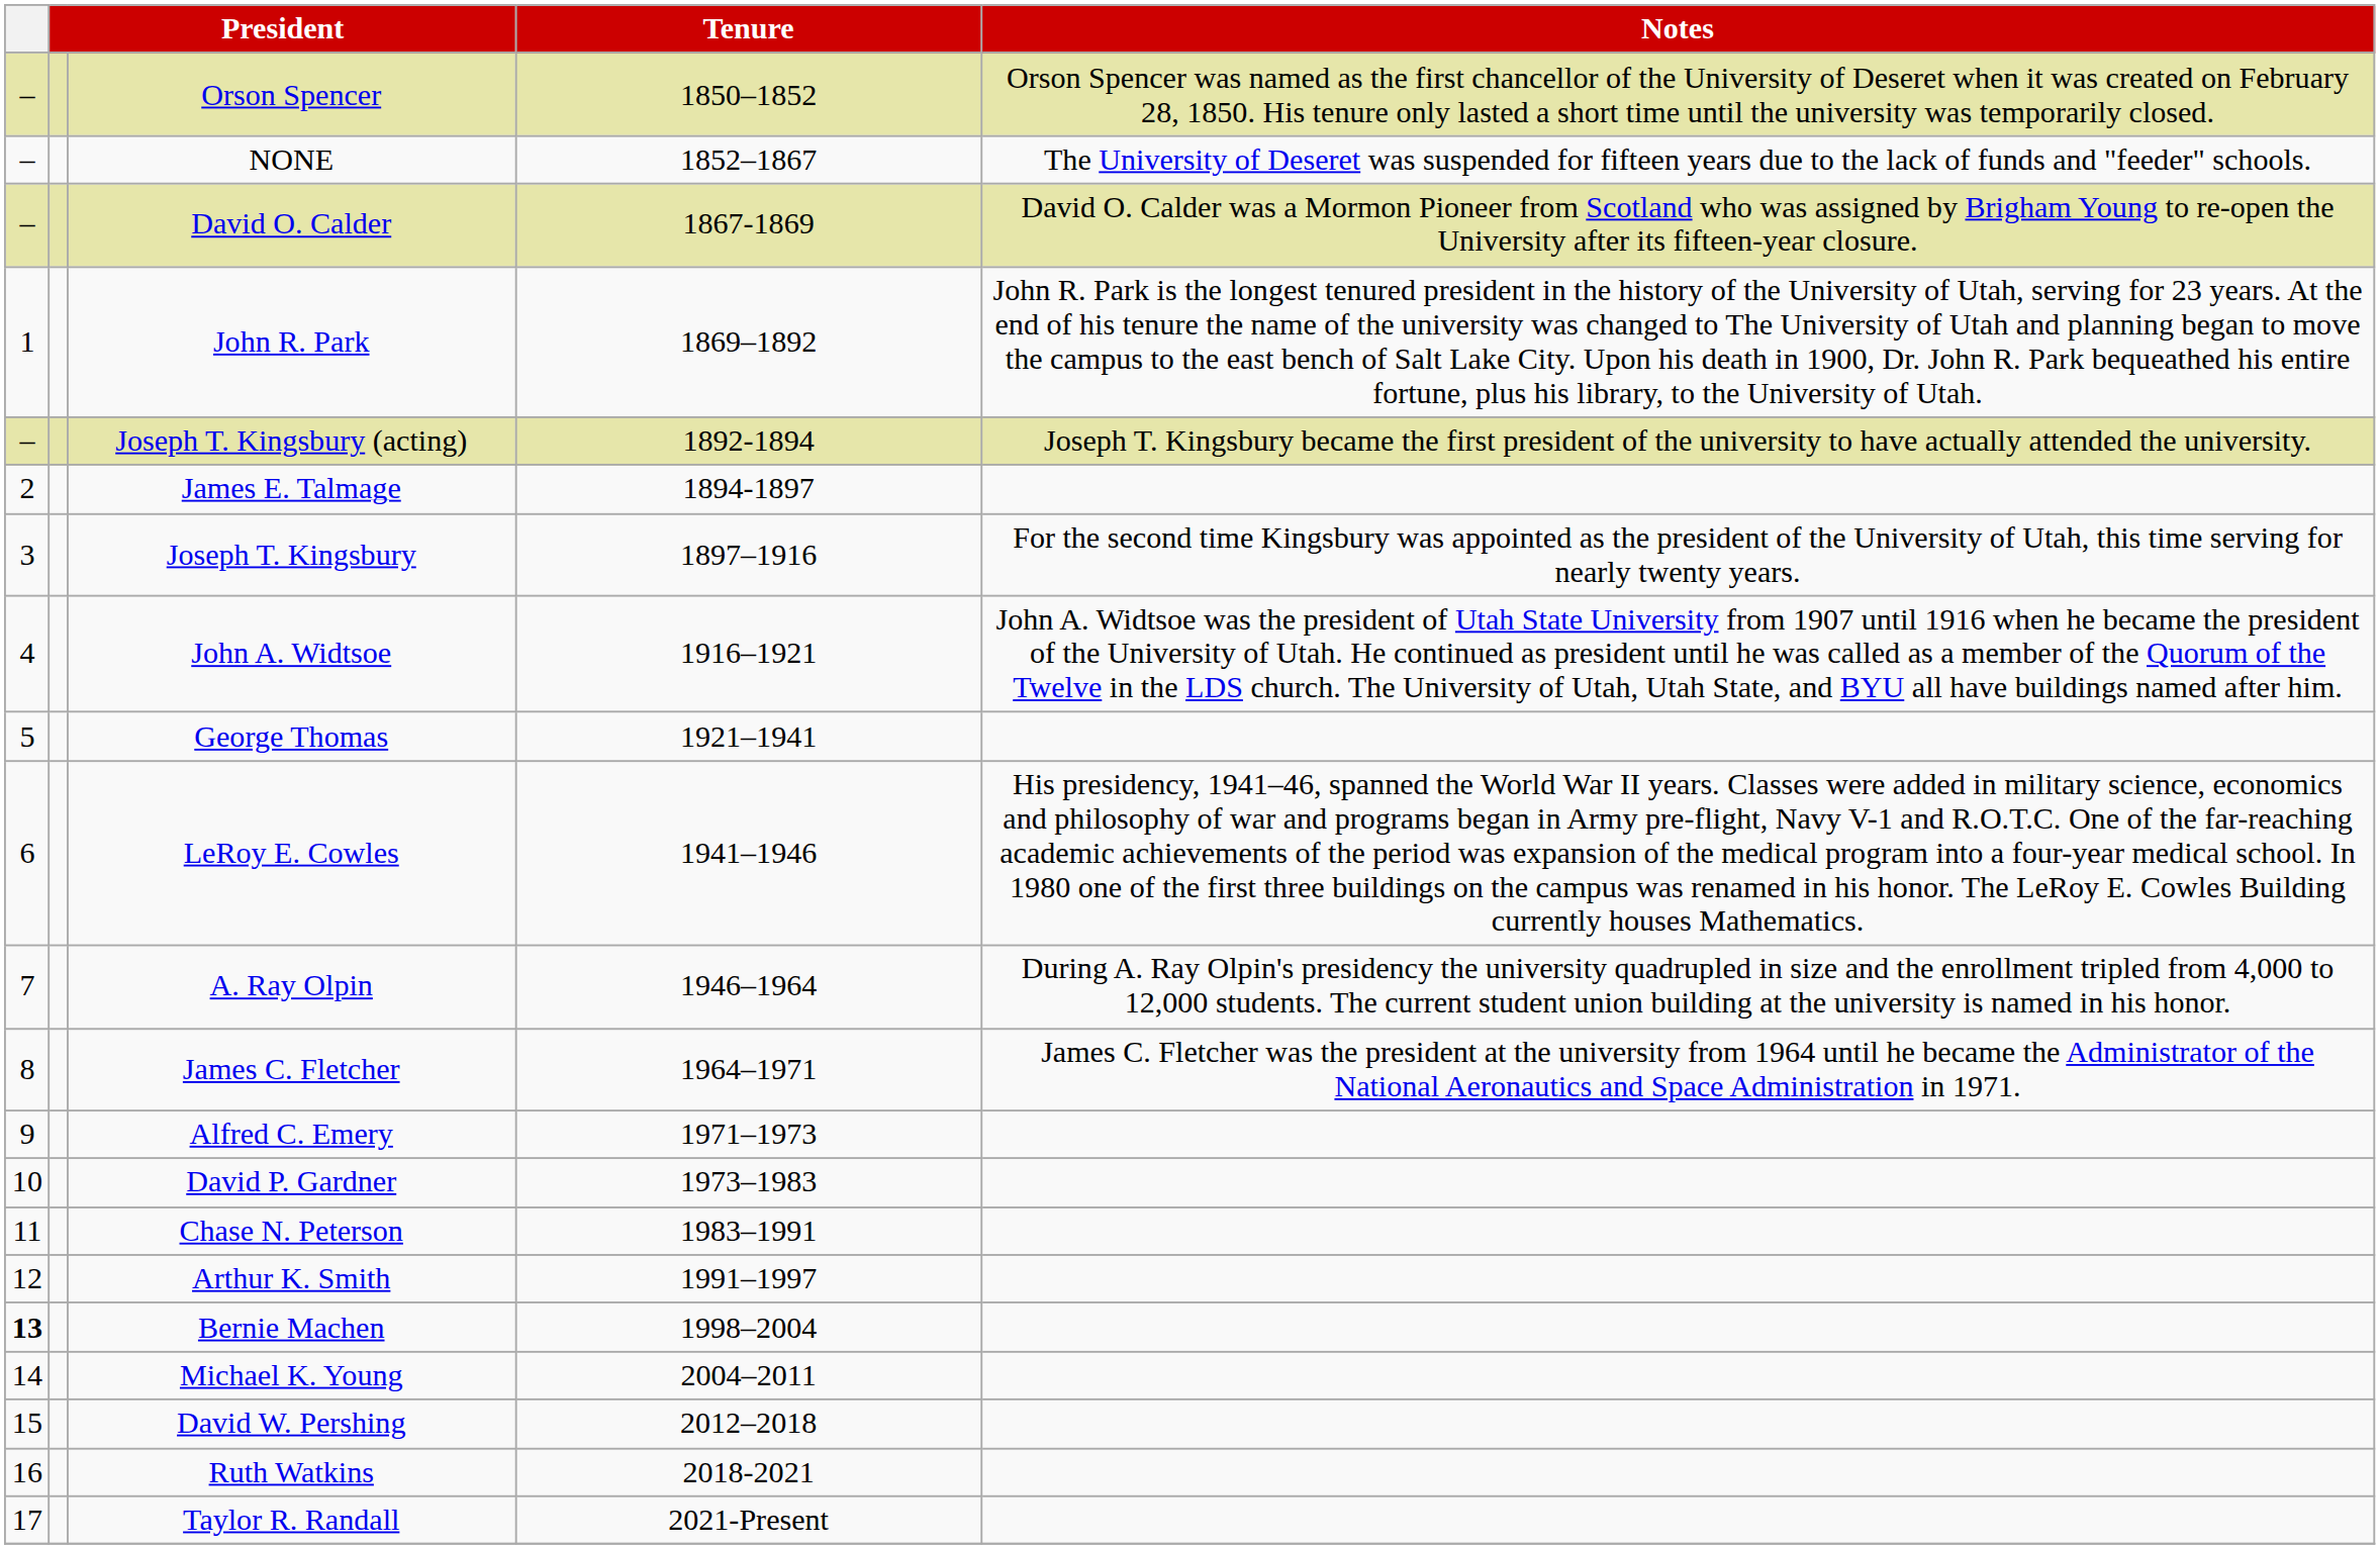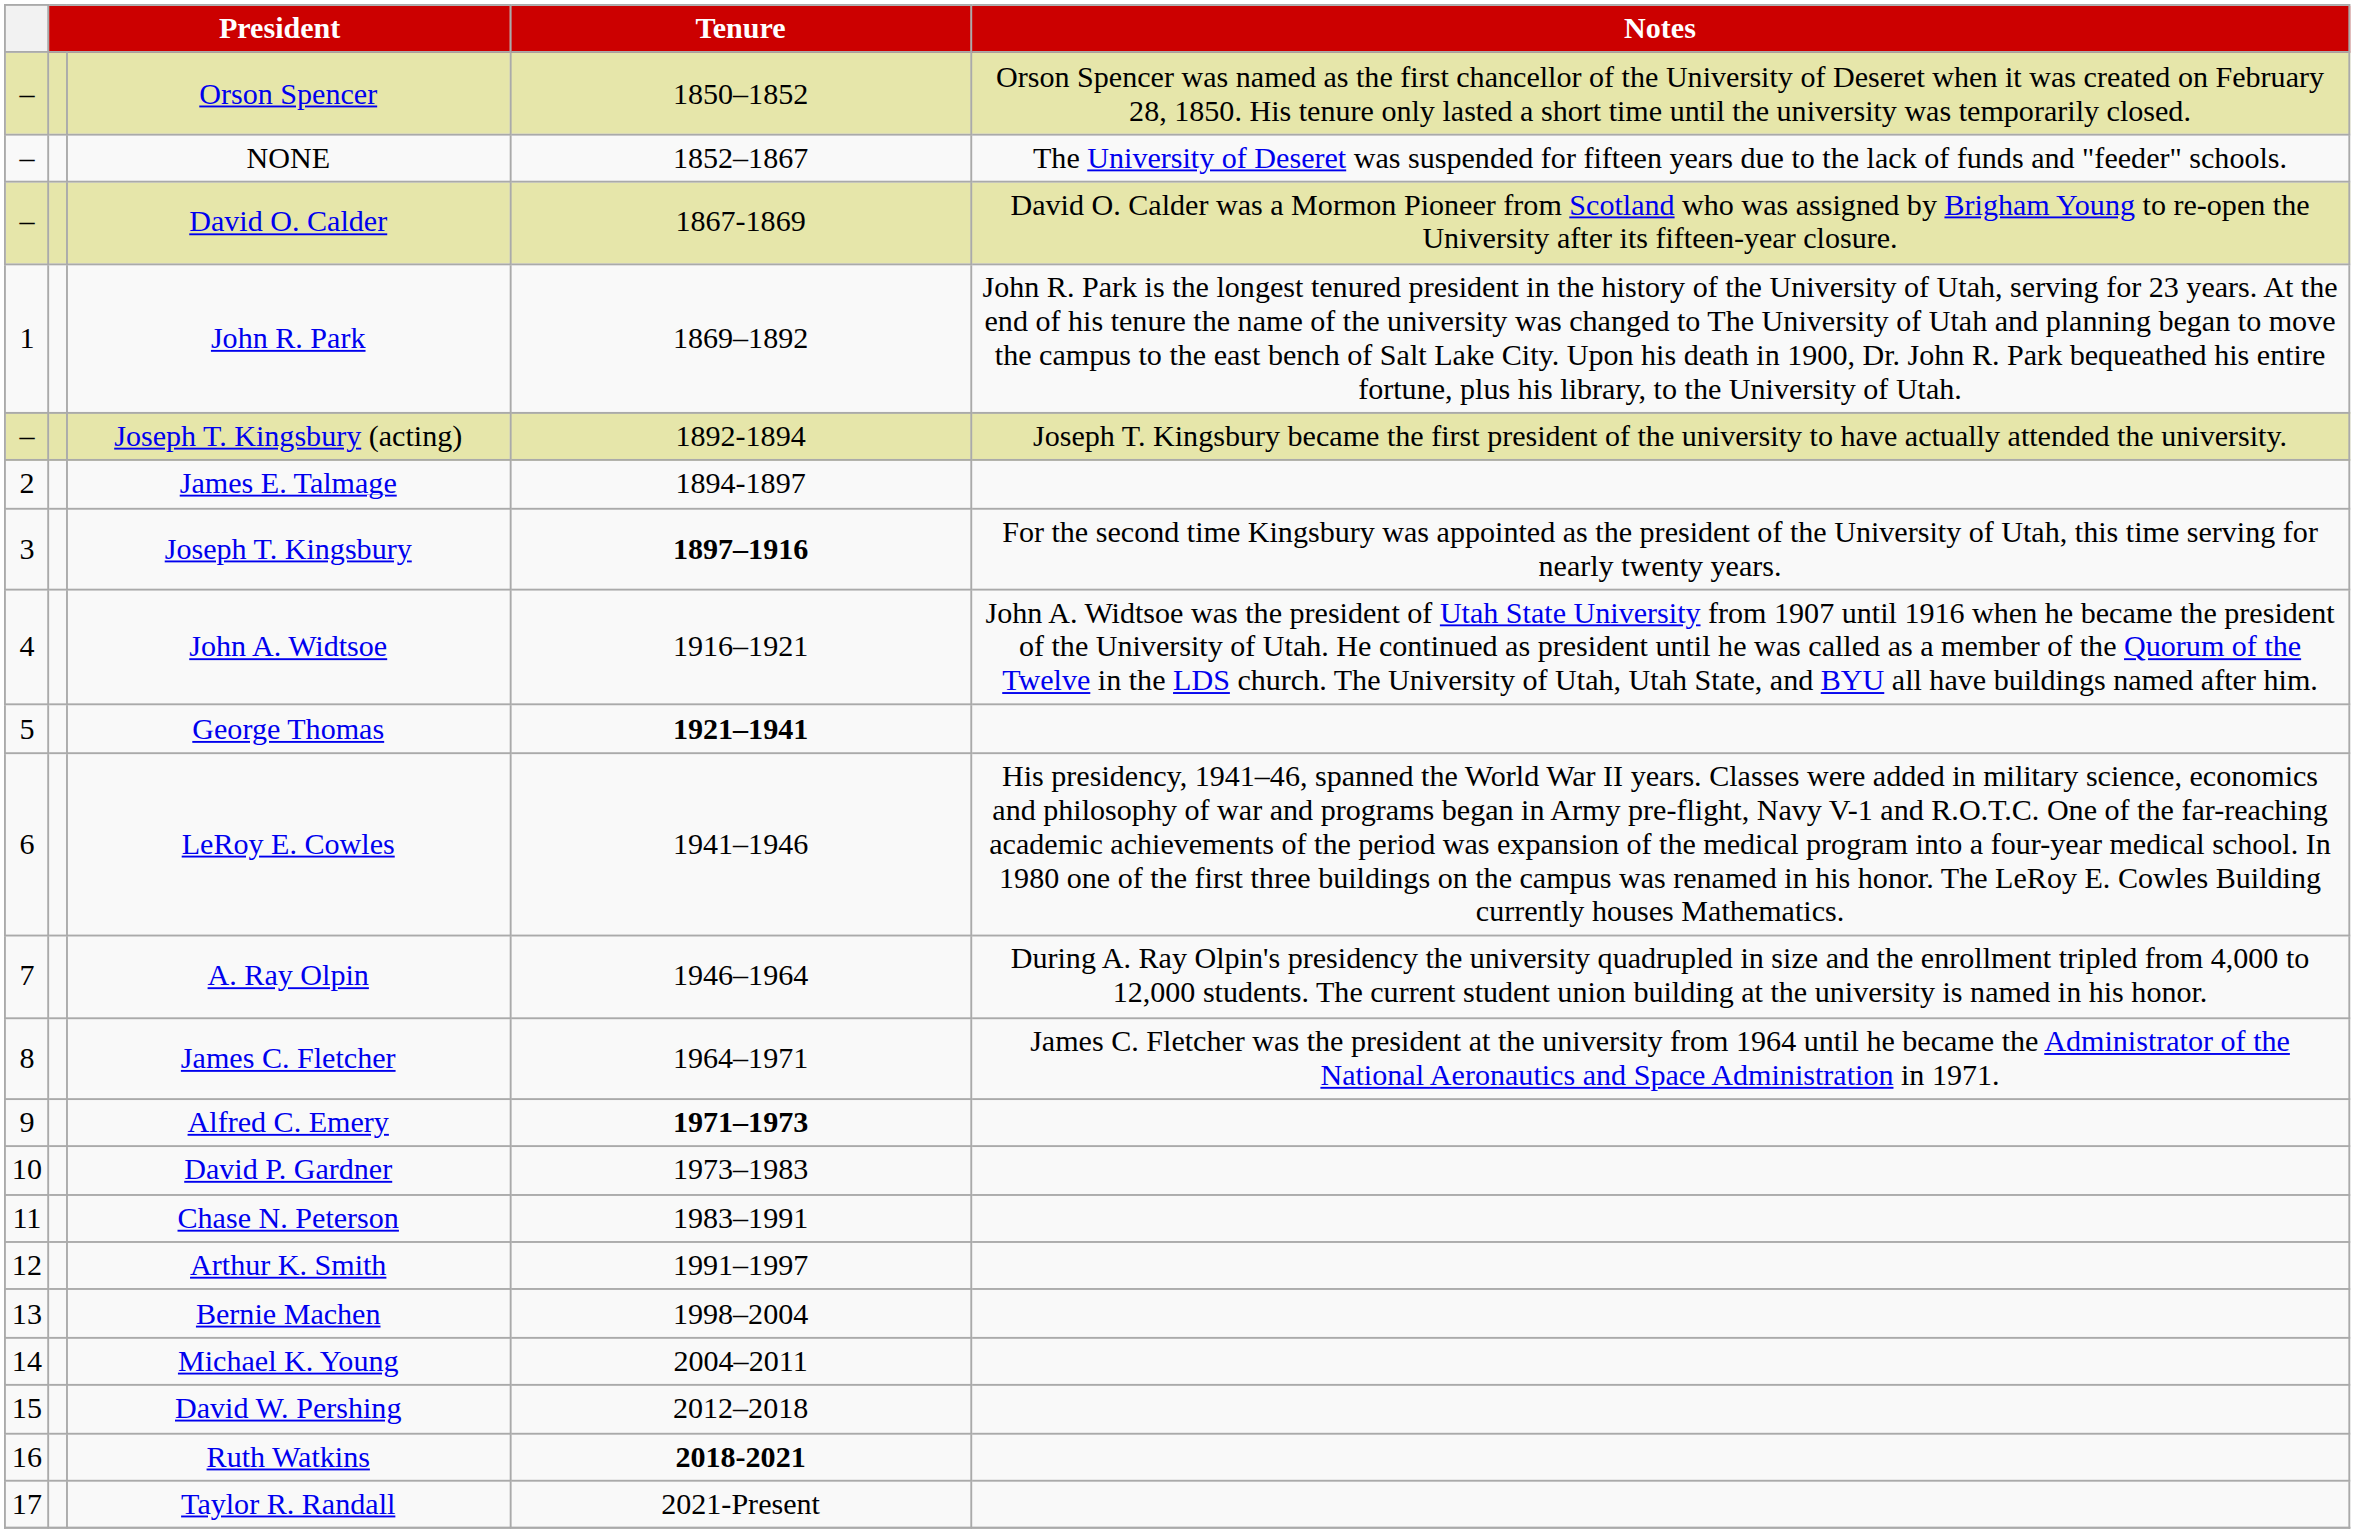Joseph T. Kingsbury | Tenure: normal -> bold
George Thomas | Tenure: normal -> bold
Alfred C. Emery | Tenure: normal -> bold
Bernie Machen | column 1: bold -> normal
Ruth Watkins | Tenure: normal -> bold
